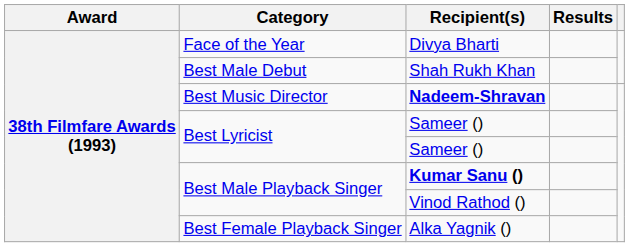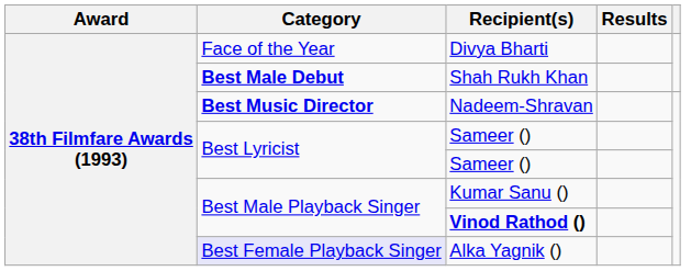Shah Rukh Khan | Category: normal -> bold
Nadeem-Shravan | Category: normal -> bold
Nadeem-Shravan | Recipient(s): bold -> normal
Kumar Sanu () | Recipient(s): bold -> normal
Vinod Rathod () | Recipient(s): normal -> bold
Alka Yagnik () | Category: no background -> lavender background
